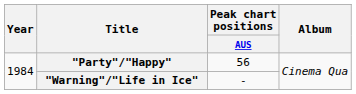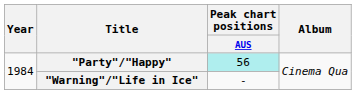"Party"/"Happy" | Peak chart positions / AUS: no background -> paleturquoise background
